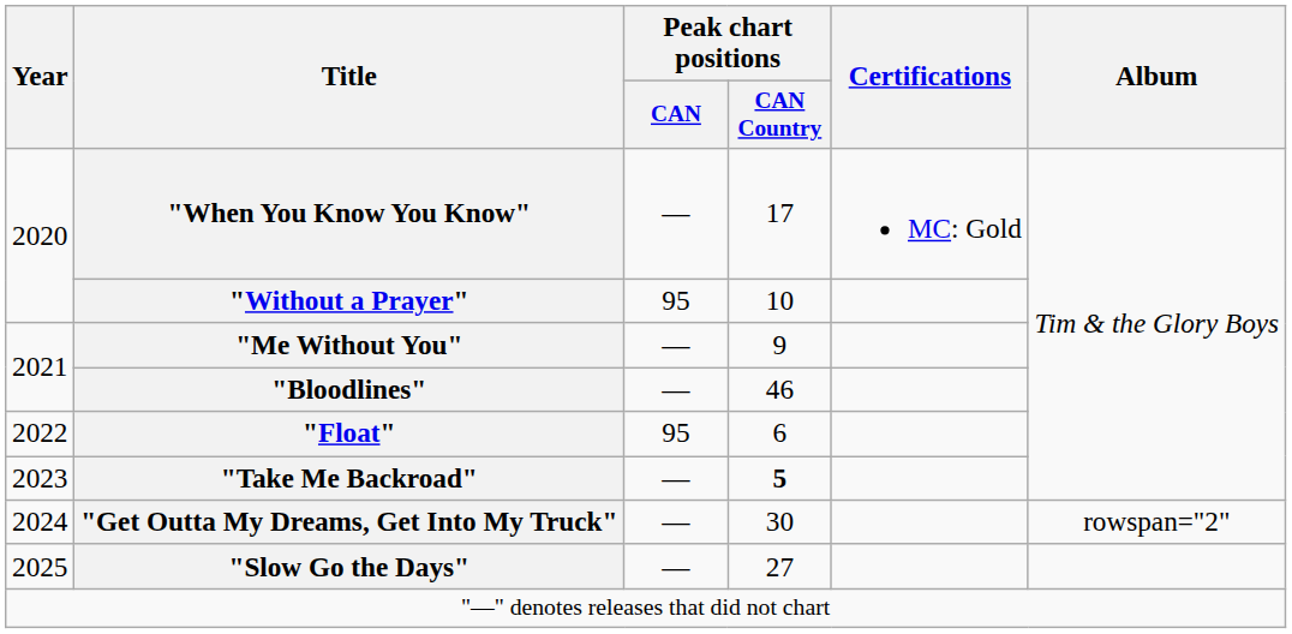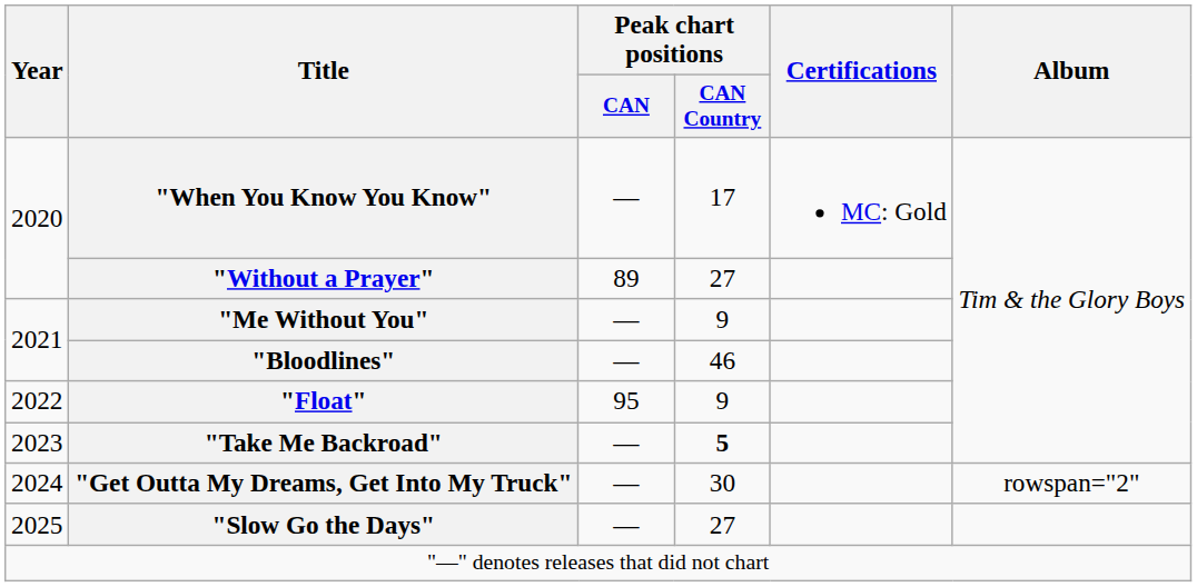"Without a Prayer" | Peak chart positions / CAN: 95 -> 89
"Without a Prayer" | Peak chart positions / CAN Country: 10 -> 27
"Float" | Peak chart positions / CAN Country: 6 -> 9
